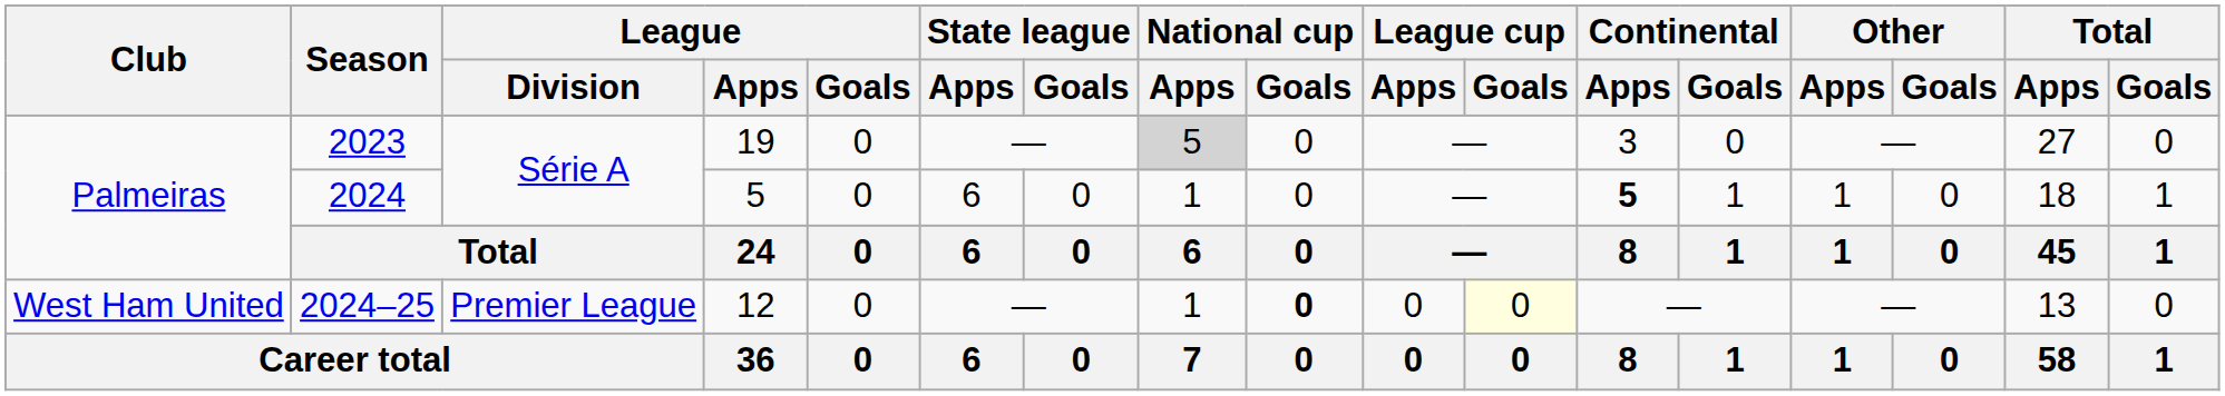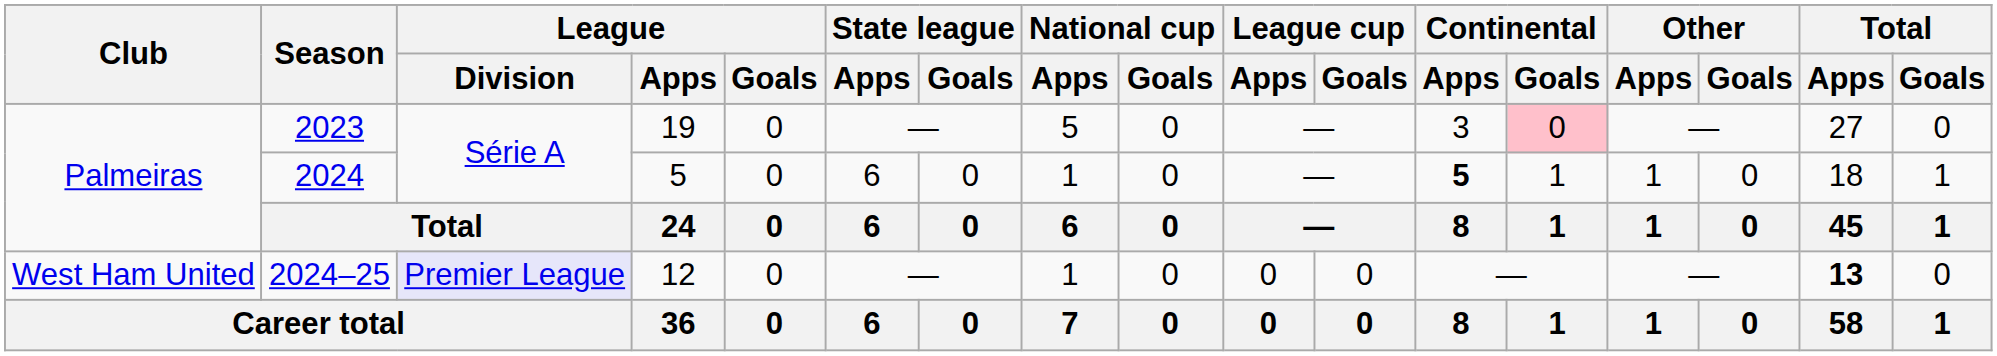2023 | National cup / Apps: lightgrey background -> no background
2023 | Continental / Goals: no background -> pink background
2024–25 | League / Division: no background -> lavender background
2024–25 | National cup / Goals: bold -> normal
2024–25 | League cup / Goals: lightyellow background -> no background
2024–25 | Total / Apps: normal -> bold
